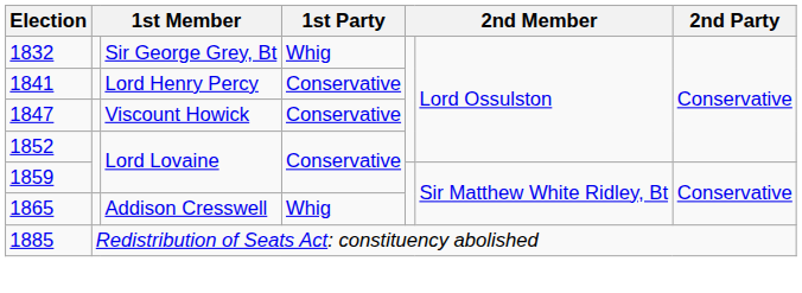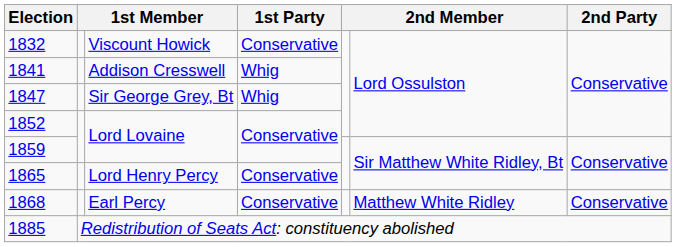1832 | column 3: Sir George Grey, Bt -> Viscount Howick
1832 | 1st Party: Whig -> Conservative
1841 | column 3: Lord Henry Percy -> Addison Cresswell
1841 | 1st Party: Conservative -> Whig
1847 | column 3: Viscount Howick -> Sir George Grey, Bt
1847 | 1st Party: Conservative -> Whig
1865 | column 3: Addison Cresswell -> Lord Henry Percy
1865 | 1st Party: Whig -> Conservative
+ row: 1868 | Earl Percy | Conservative | Matthew White Ridley | Conservative
